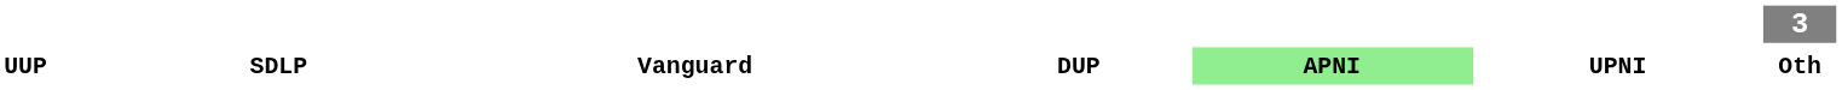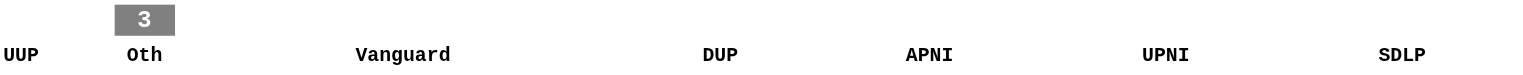columns swapped: 17 <-> 3
UUP | 8: lightgreen background -> no background
